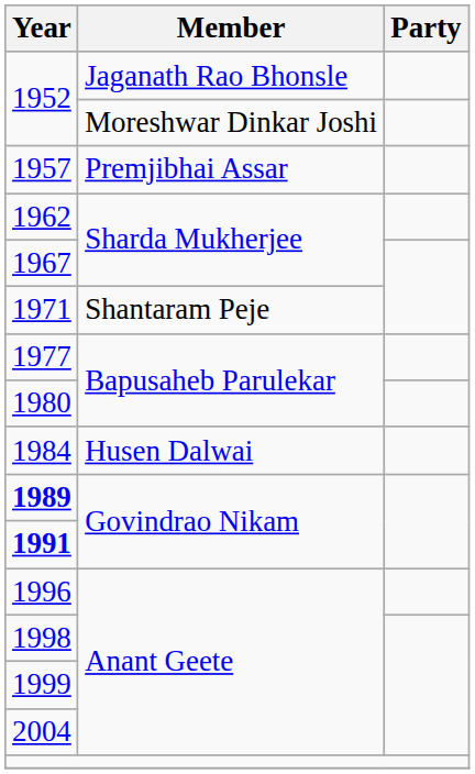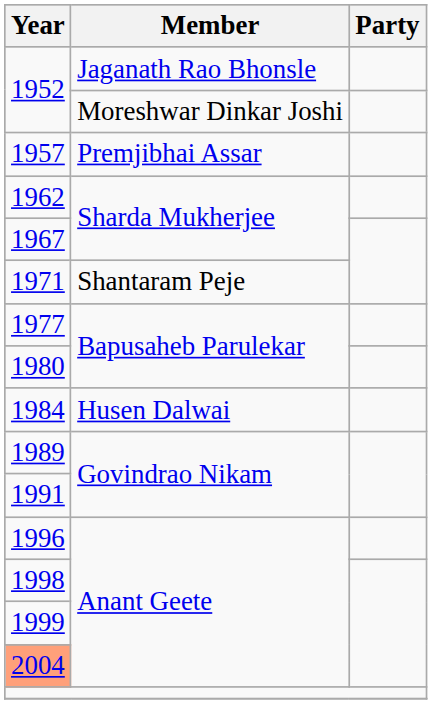1989 | Year: bold -> normal
1991 | Year: bold -> normal
2004 | Year: no background -> lightsalmon background
